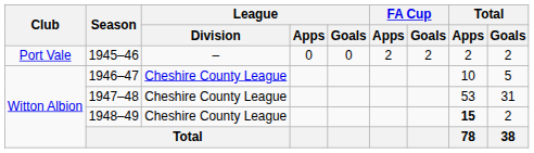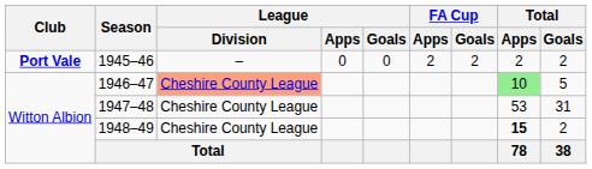1945–46 | Club: normal -> bold
1946–47 | League / Division: no background -> lightsalmon background
1946–47 | Total / Apps: no background -> lightgreen background
